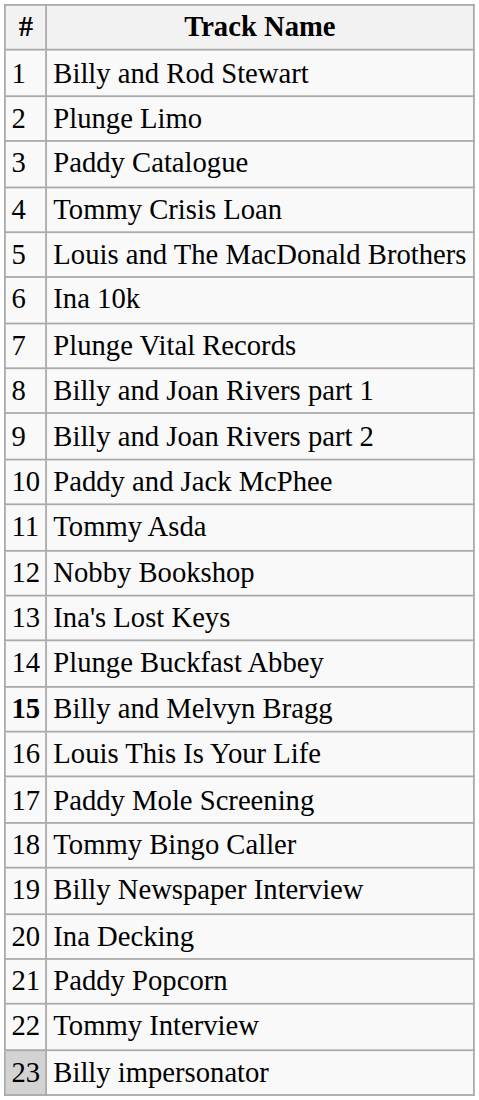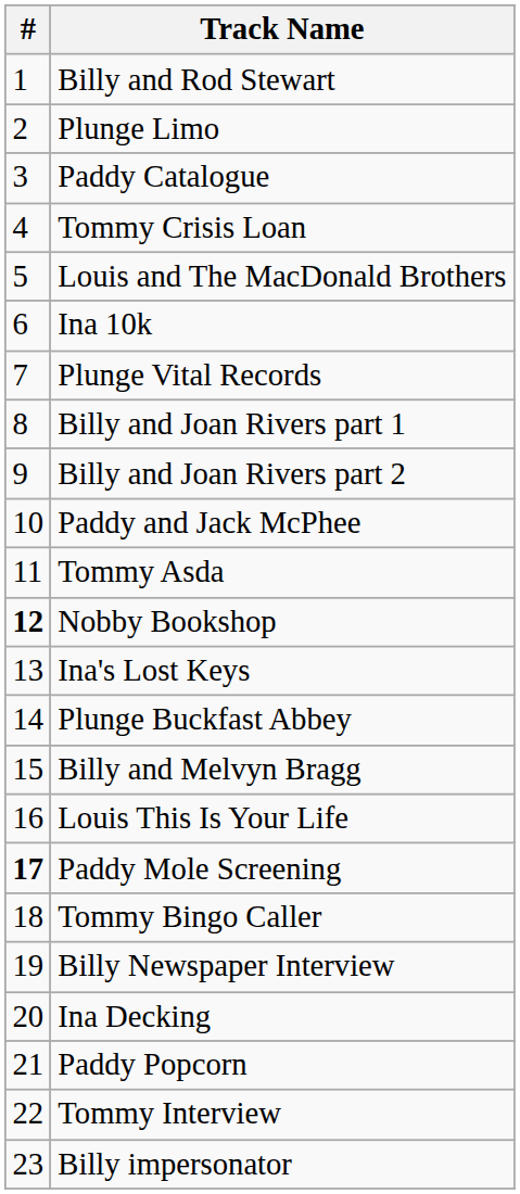Nobby Bookshop | #: normal -> bold
Billy and Melvyn Bragg | #: bold -> normal
Paddy Mole Screening | #: normal -> bold
Billy impersonator | #: lightgrey background -> no background
